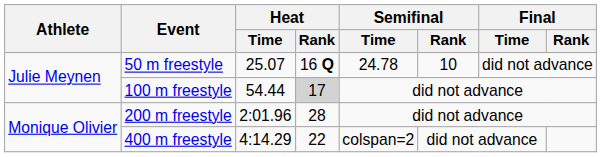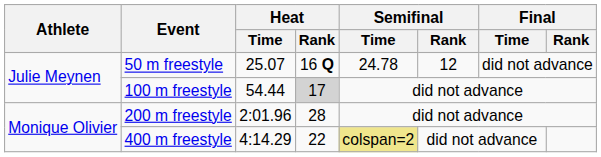50 m freestyle | Semifinal / Rank: 10 -> 12
400 m freestyle | Semifinal / Time: no background -> khaki background
